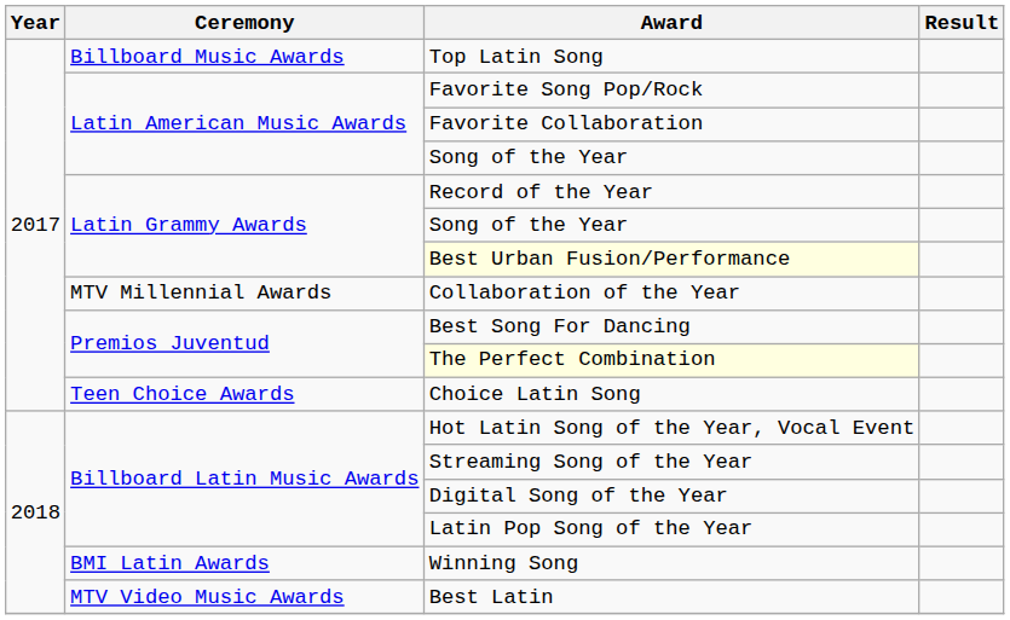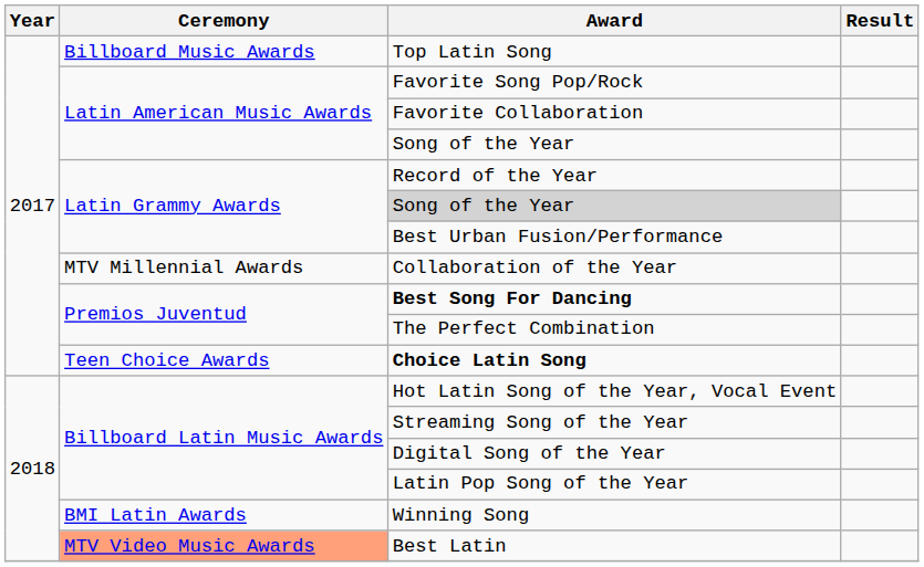Latin Grammy Awards / Song of the Year | Award: no background -> lightgrey background
Best Urban Fusion/Performance | Award: lightyellow background -> no background
Best Song For Dancing | Award: normal -> bold
The Perfect Combination | Award: lightyellow background -> no background
Choice Latin Song | Award: normal -> bold
Best Latin | Ceremony: no background -> lightsalmon background
